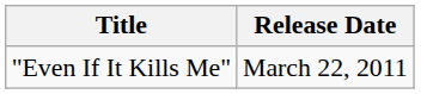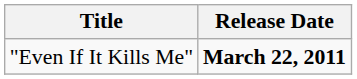"Even If It Kills Me" | Release Date: normal -> bold
